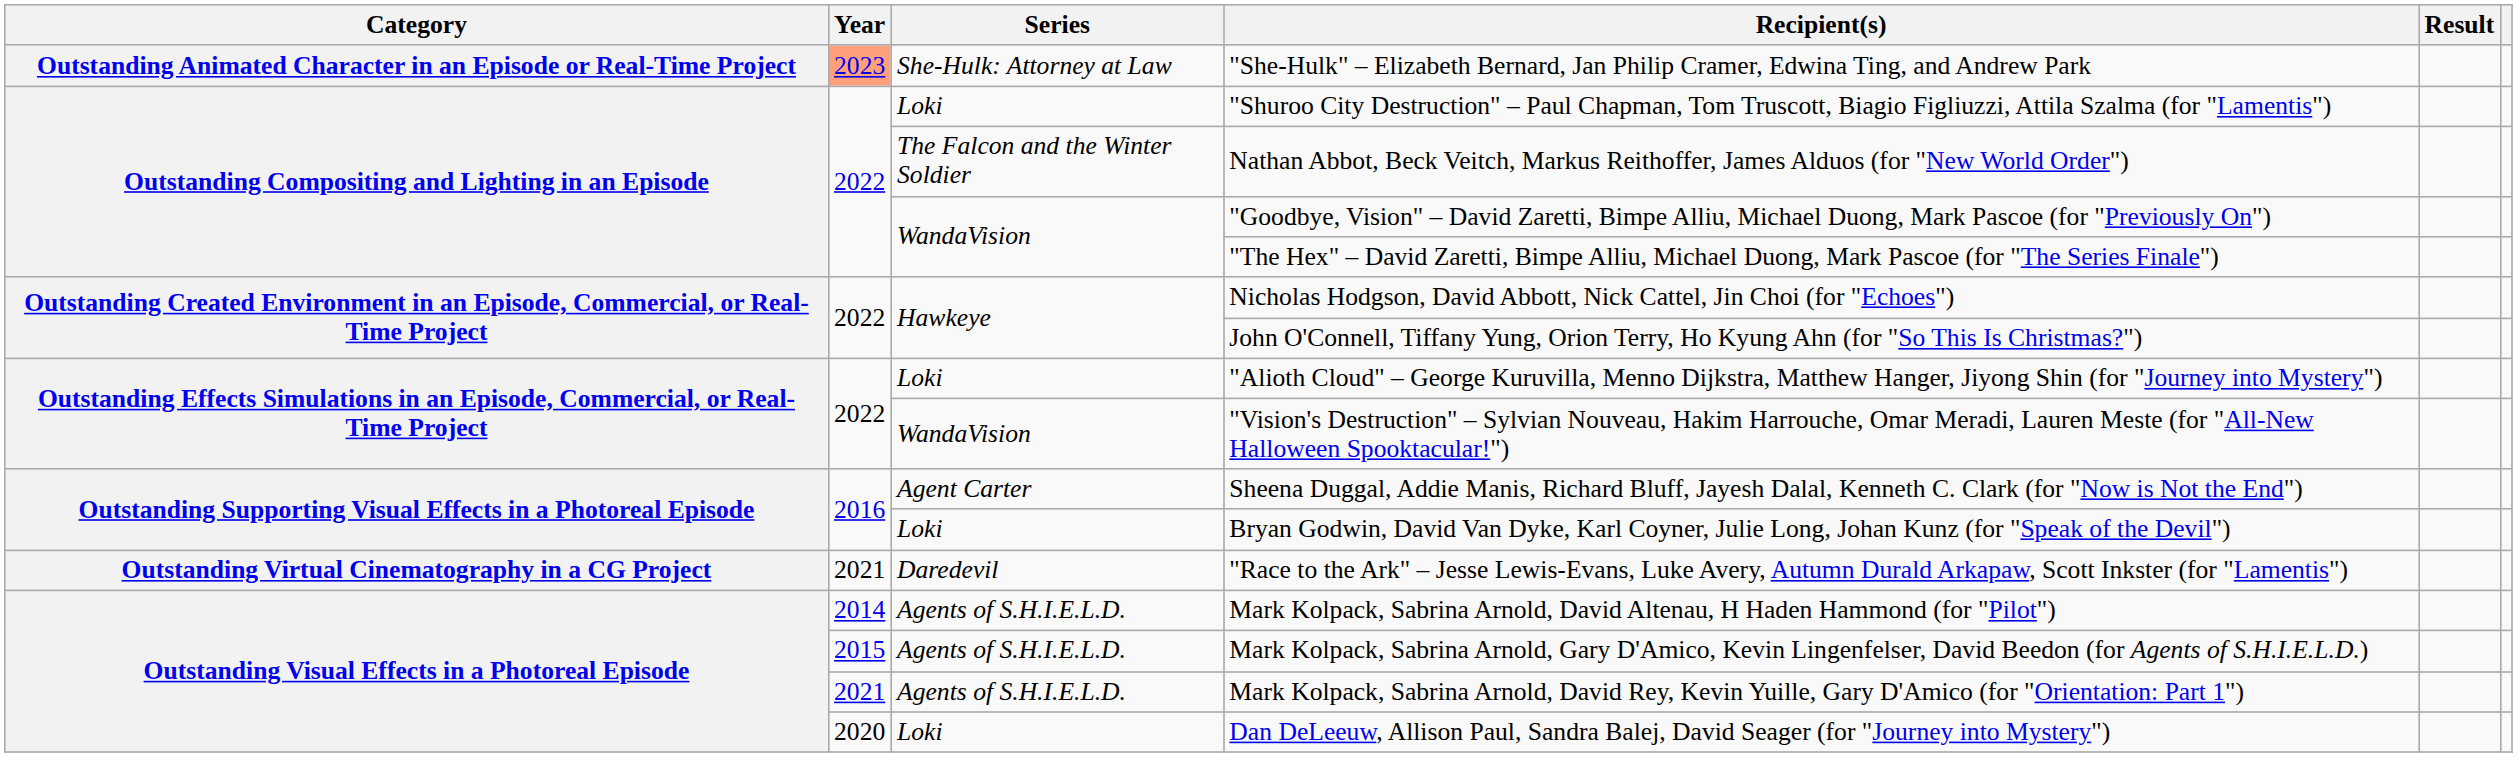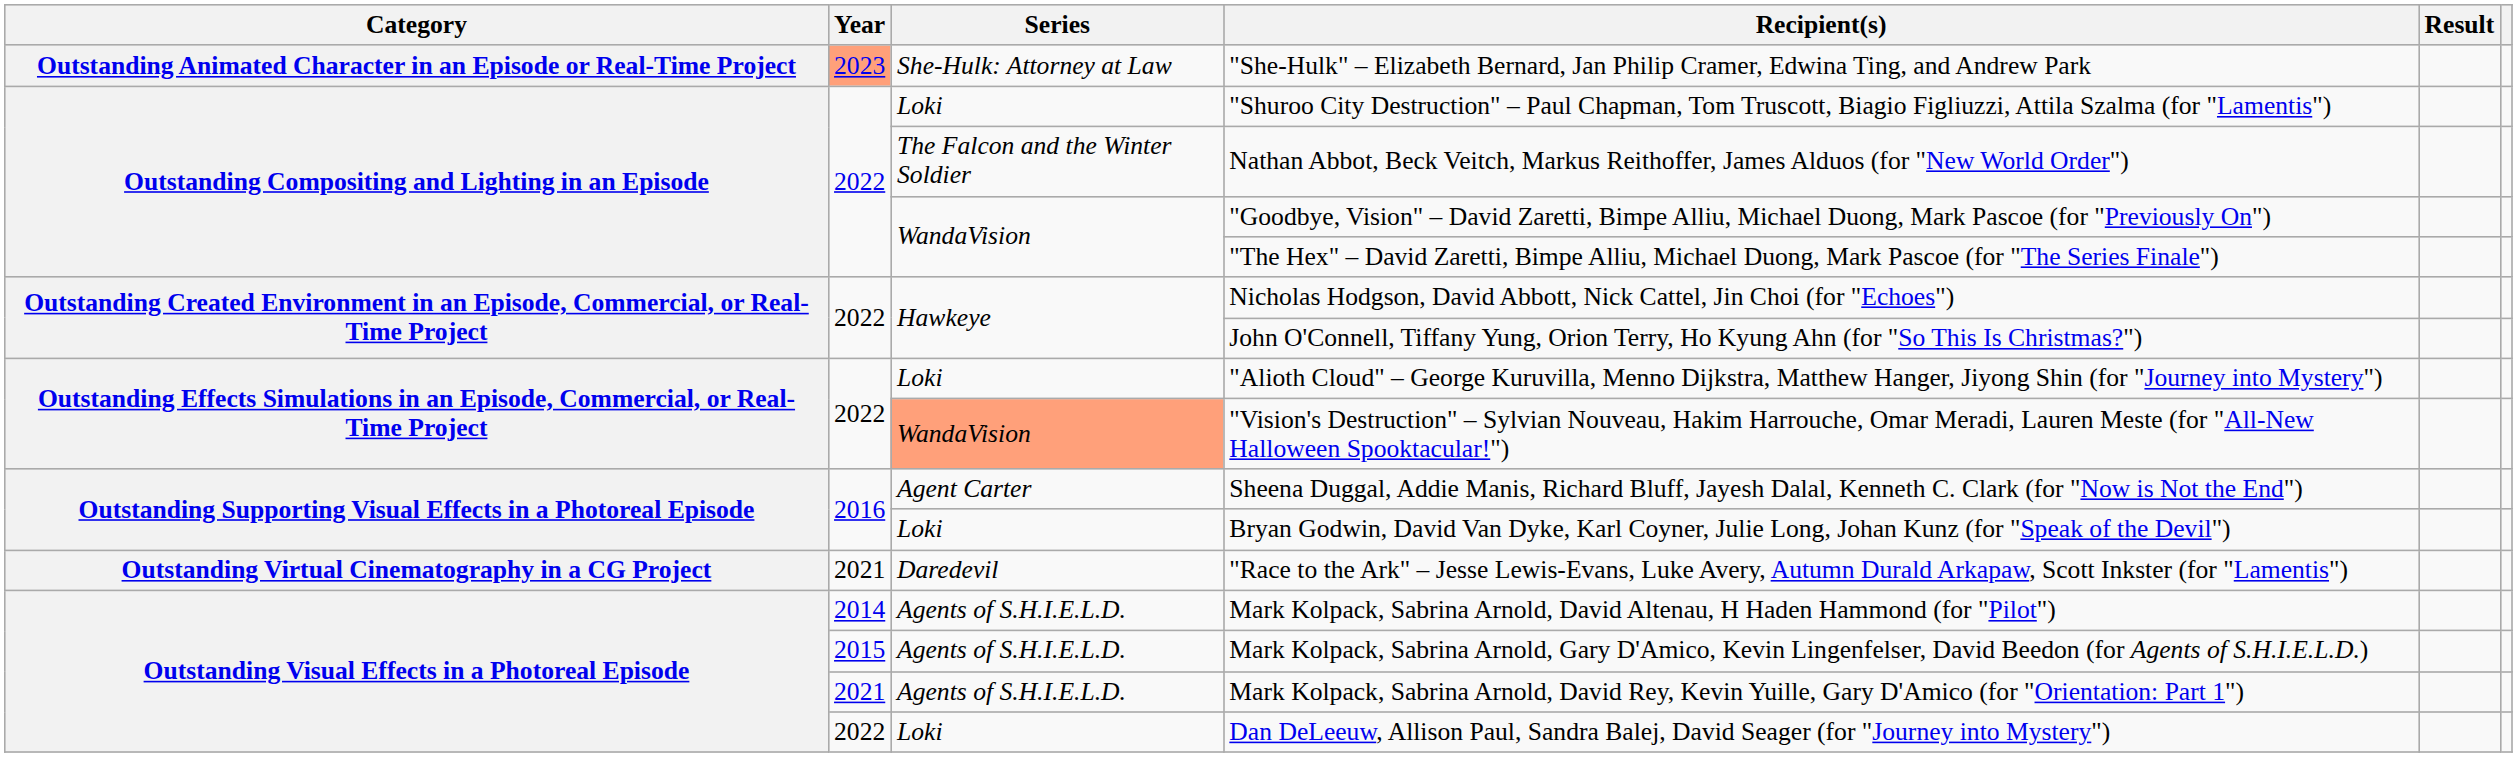row 10 | Series: no background -> lightsalmon background
row 17 | Year: 2020 -> 2022
